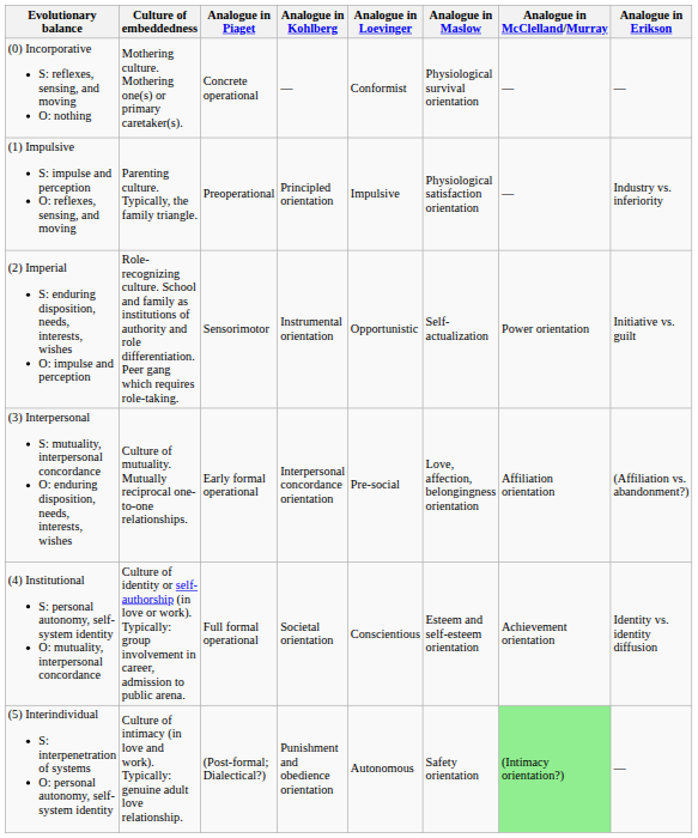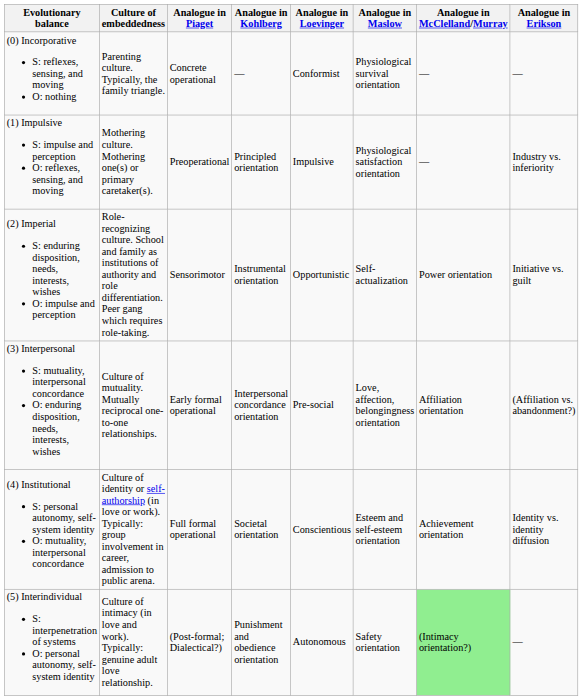row 2 | Culture of embeddedness: Mothering culture. Mothering one(s) or primary caretaker(s). -> Parenting culture. Typically, the family triangle.
row 3 | Culture of embeddedness: Parenting culture. Typically, the family triangle. -> Mothering culture. Mothering one(s) or primary caretaker(s).
